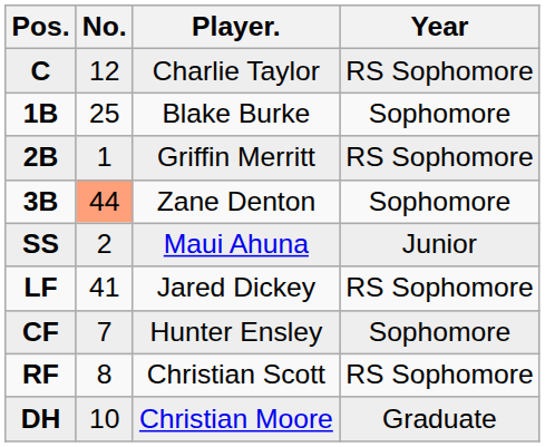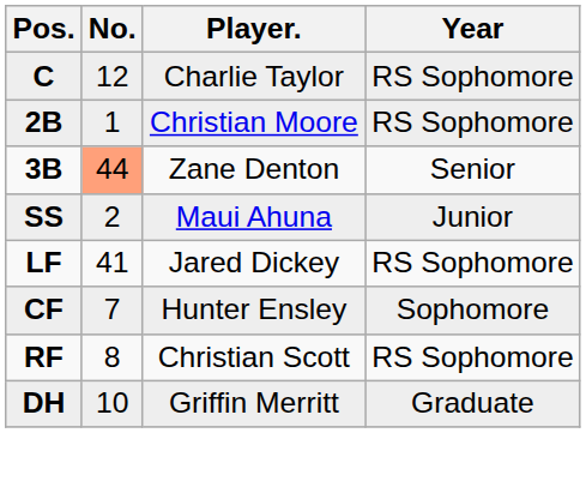- row: 1B | 25 | Blake Burke | Sophomore
2B | Player.: Griffin Merritt -> Christian Moore
3B | Year: Sophomore -> Senior
DH | Player.: Christian Moore -> Griffin Merritt
